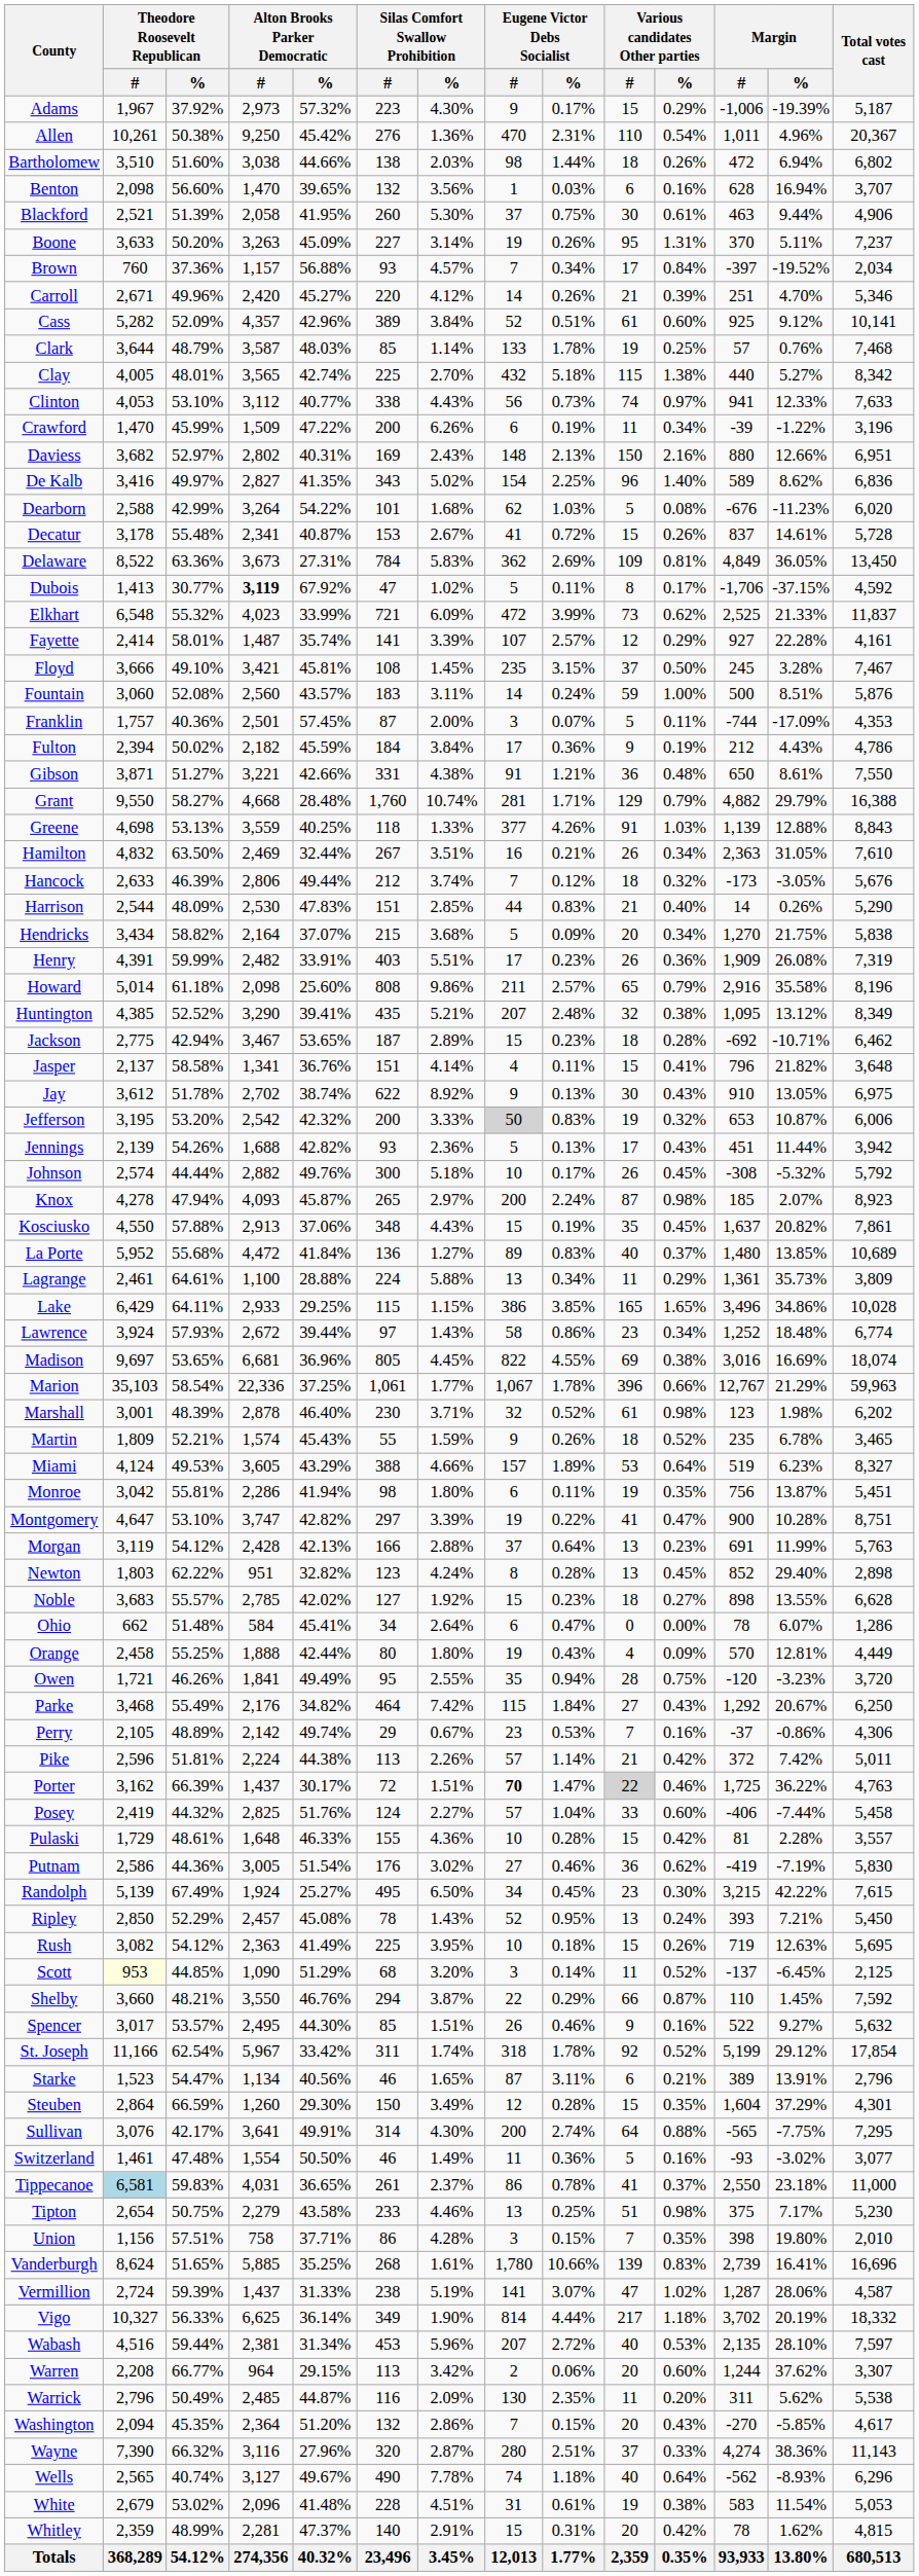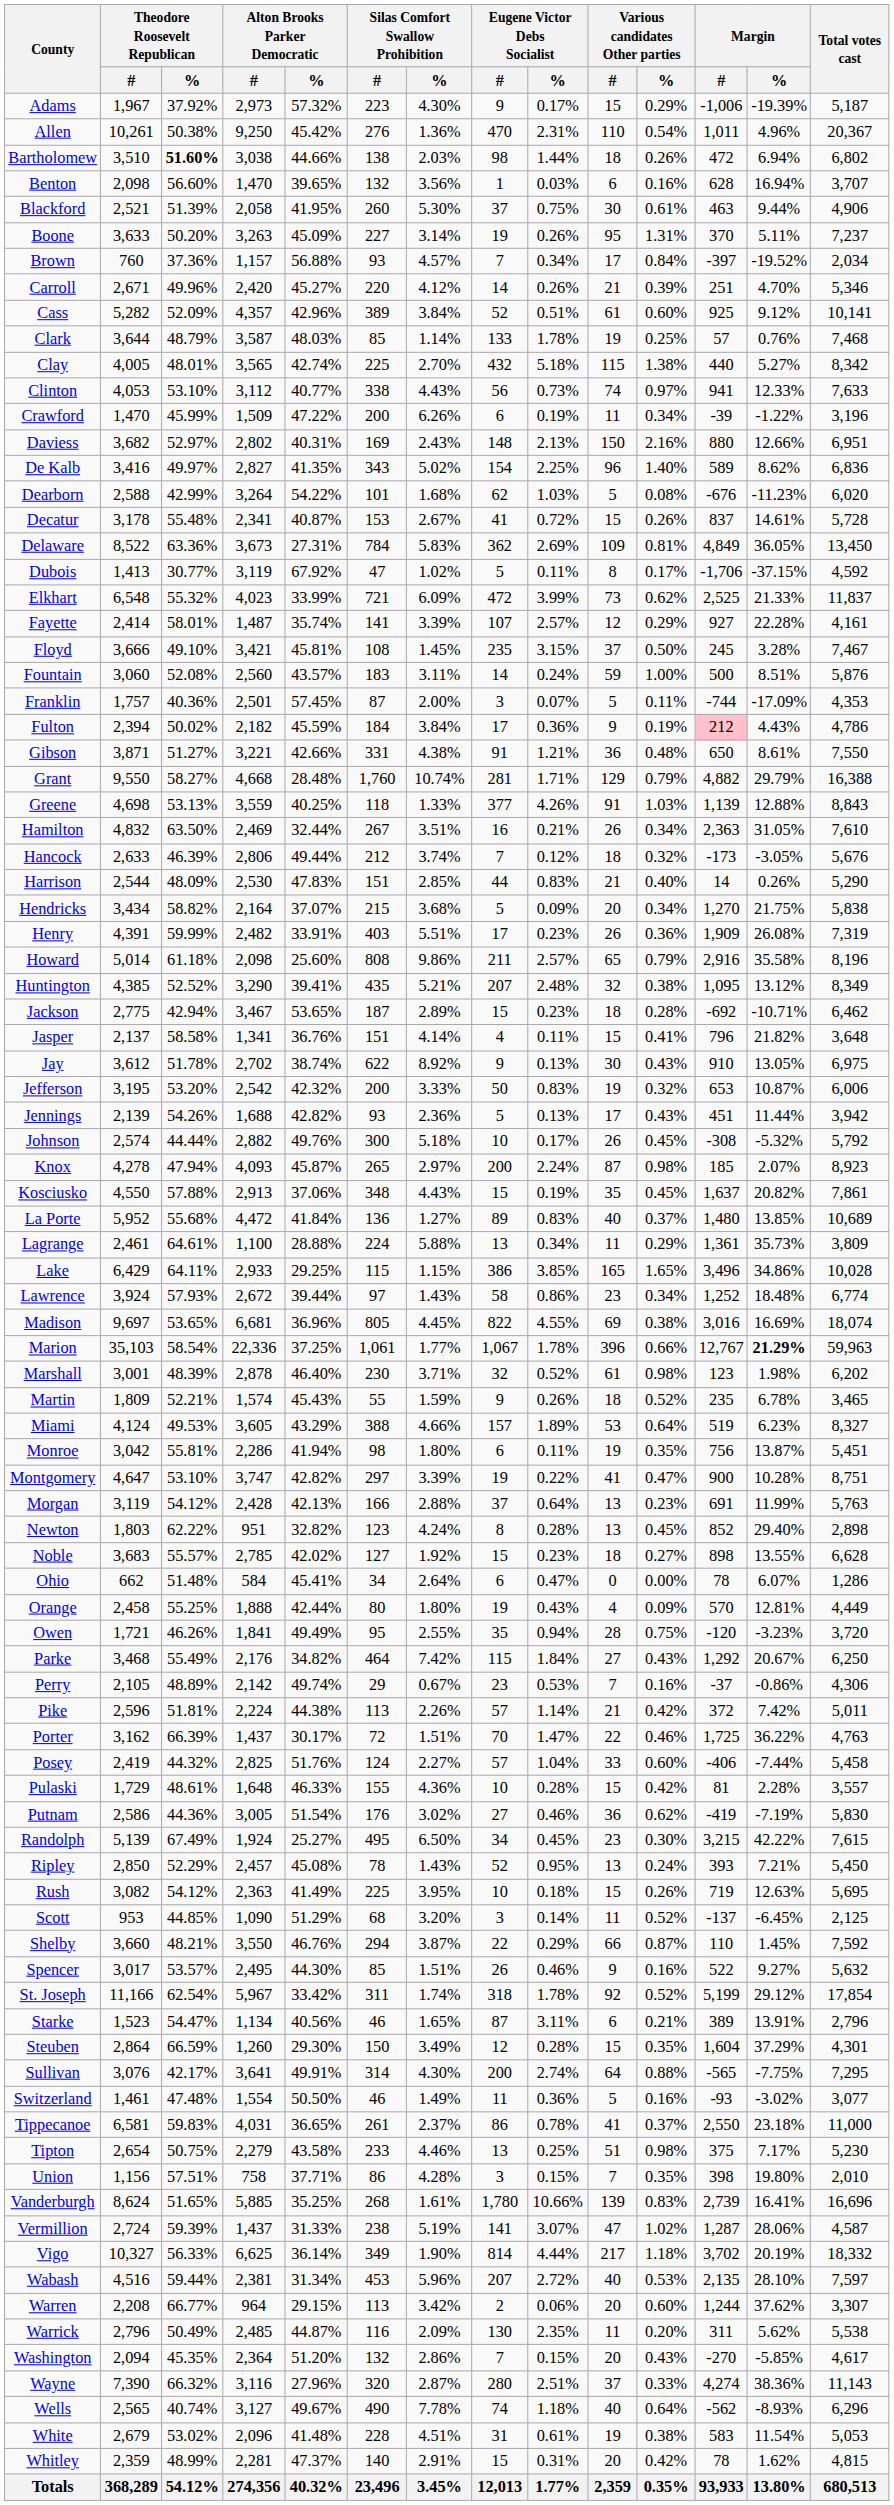Bartholomew | Theodore Roosevelt Republican / %: normal -> bold
Dubois | Alton Brooks Parker Democratic / #: bold -> normal
Fulton | Margin / #: no background -> pink background
Jefferson | Eugene Victor Debs Socialist / #: lightgrey background -> no background
Marion | Margin / %: normal -> bold
Porter | Eugene Victor Debs Socialist / #: bold -> normal
Porter | Various candidates Other parties / #: lightgrey background -> no background
Scott | Theodore Roosevelt Republican / #: lightyellow background -> no background
Tippecanoe | Theodore Roosevelt Republican / #: lightblue background -> no background
